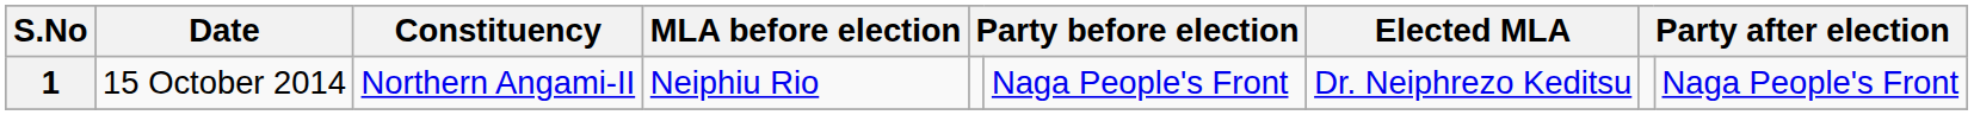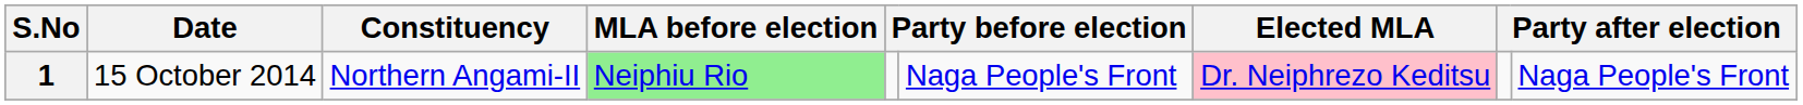1 | MLA before election: no background -> lightgreen background
1 | Elected MLA: no background -> pink background
